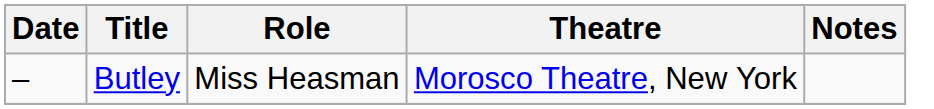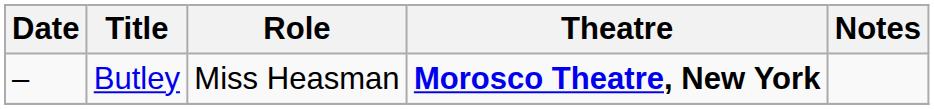Butley | Theatre: normal -> bold
